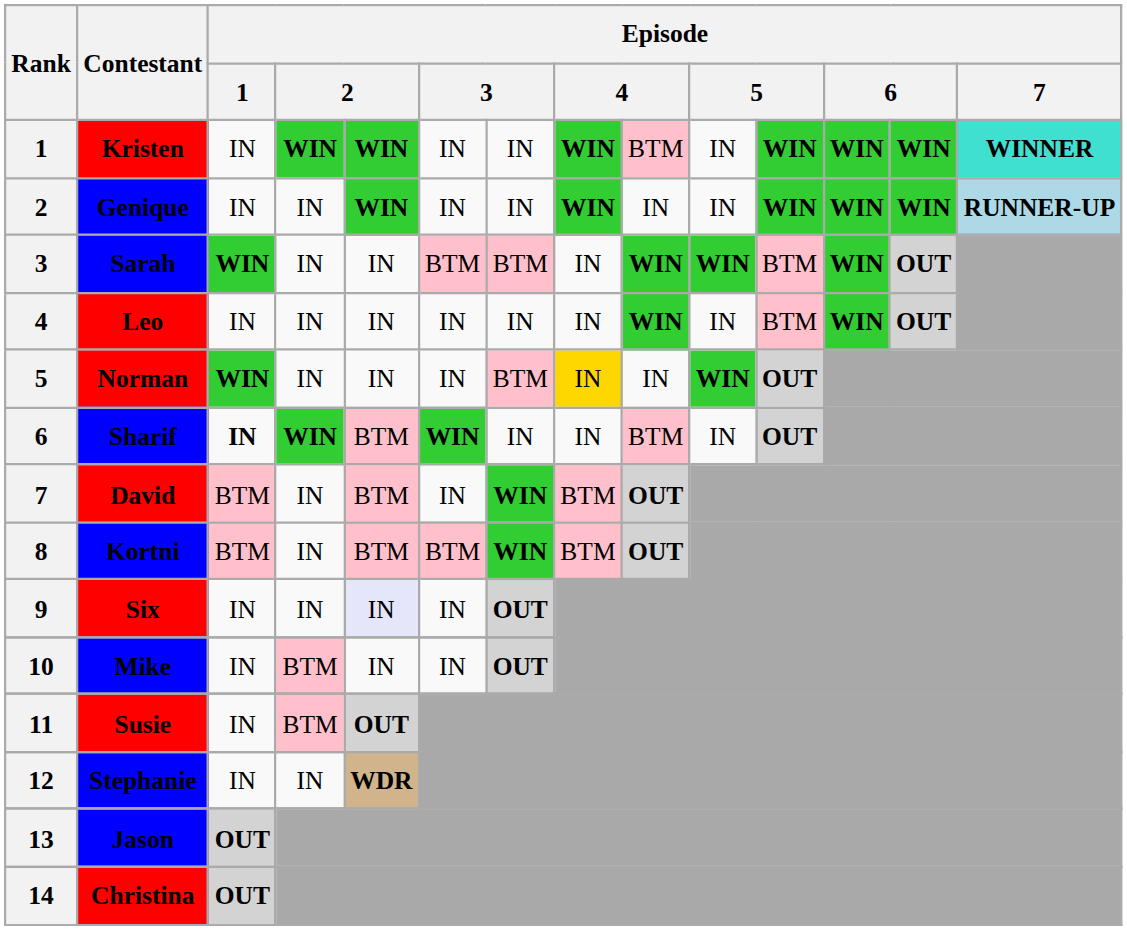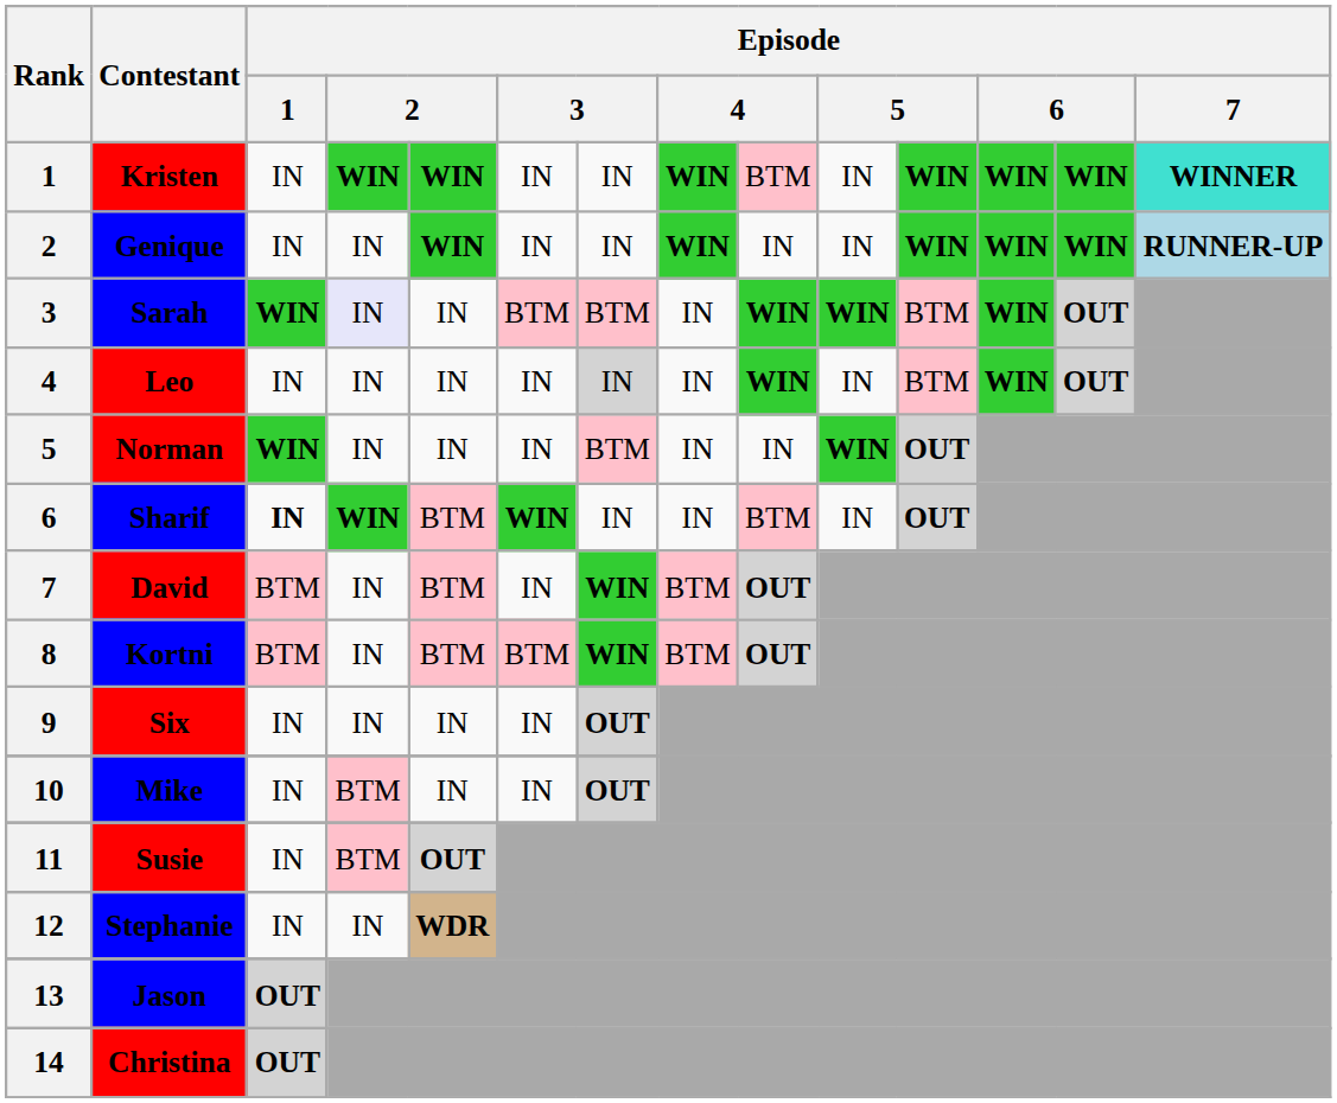Sarah | column 4: no background -> lavender background
Leo | column 7: no background -> lightgrey background
Norman | column 8: gold background -> no background
Six | column 5: lavender background -> no background
